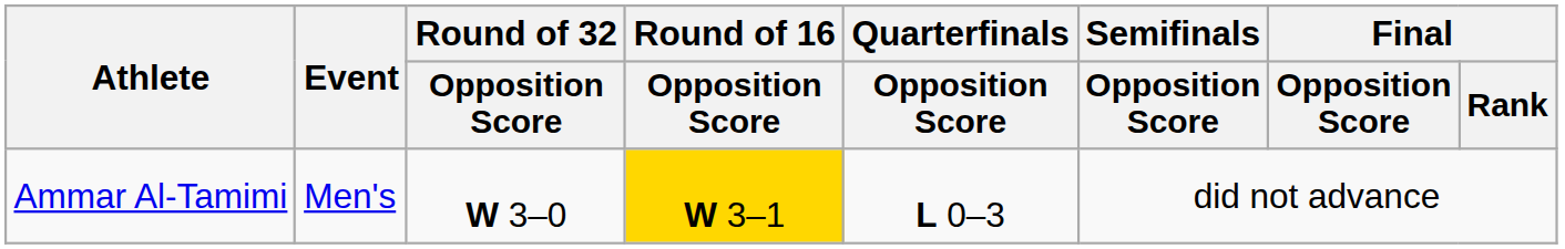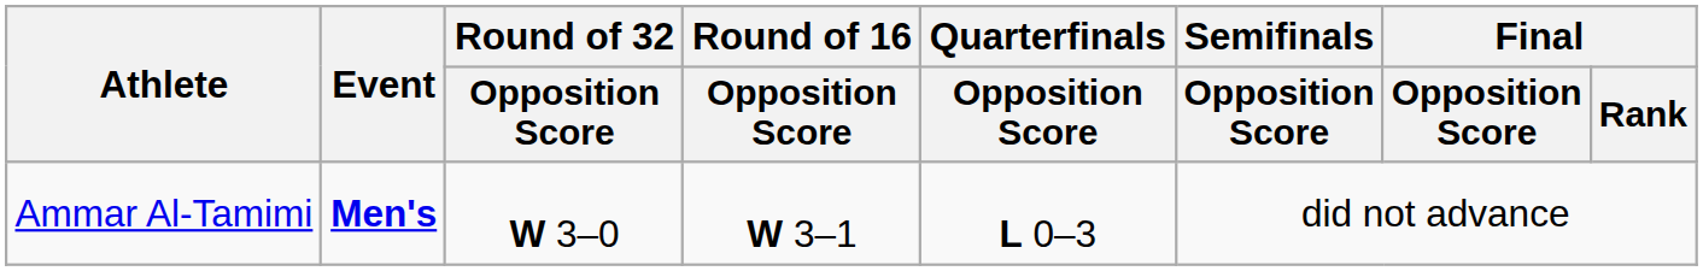Ammar Al-Tamimi | Event: normal -> bold
Ammar Al-Tamimi | Round of 16 / Opposition Score: gold background -> no background
